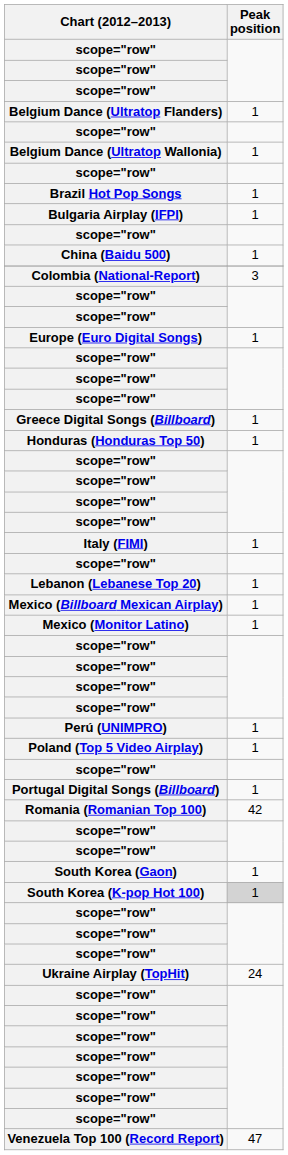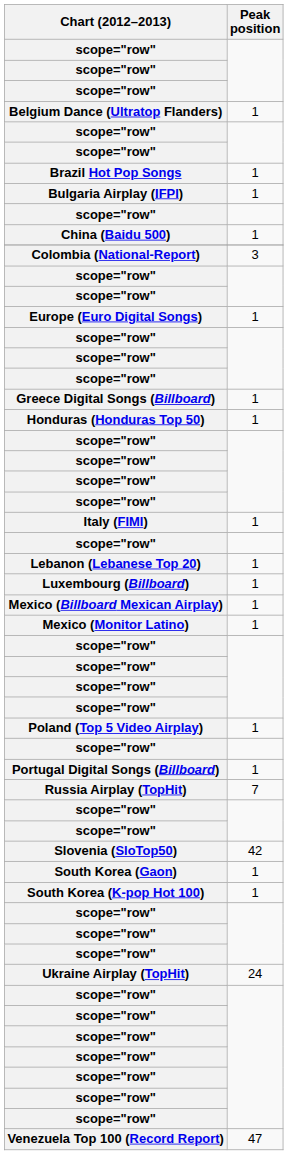- row: Belgium Dance (Ultratop Wallonia) | 1
+ row: Luxembourg (Billboard) | 1
- row: Perú (UNIMPRO) | 1
- row: Romania (Romanian Top 100) | 42
+ row: Russia Airplay (TopHit) | 7
+ row: Slovenia (SloTop50) | 42
South Korea (K-pop Hot 100) | Peak position: lightgrey background -> no background
